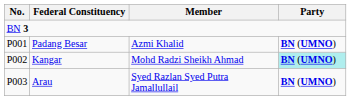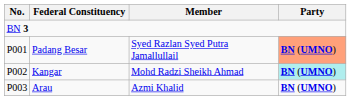Padang Besar | Member: Azmi Khalid -> Syed Razlan Syed Putra Jamallullail
Padang Besar | Party: no background -> lightsalmon background
Arau | Member: Syed Razlan Syed Putra Jamallullail -> Azmi Khalid
